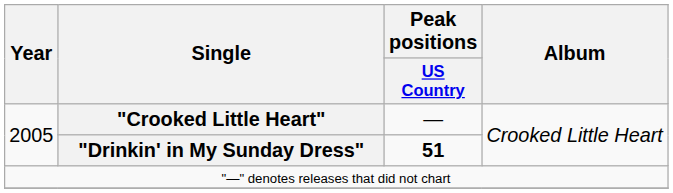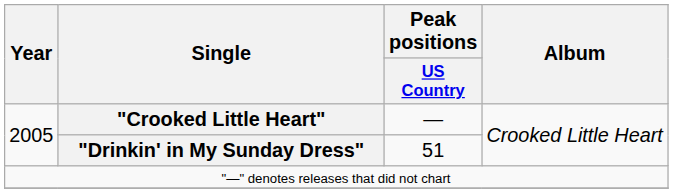"Drinkin' in My Sunday Dress" | Peak positions / US Country: bold -> normal
